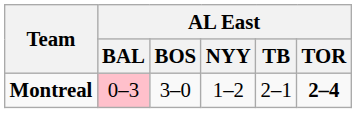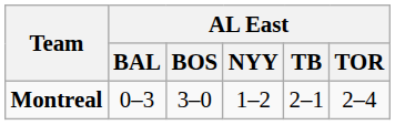Montreal | AL East / BAL: pink background -> no background
Montreal | AL East / TOR: bold -> normal
